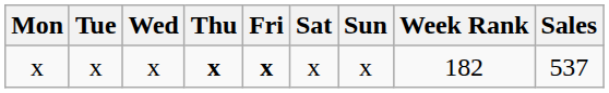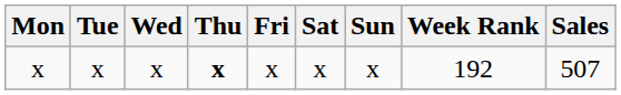row 2 | Fri: bold -> normal
row 2 | Week Rank: 182 -> 192
row 2 | Sales: 537 -> 507
